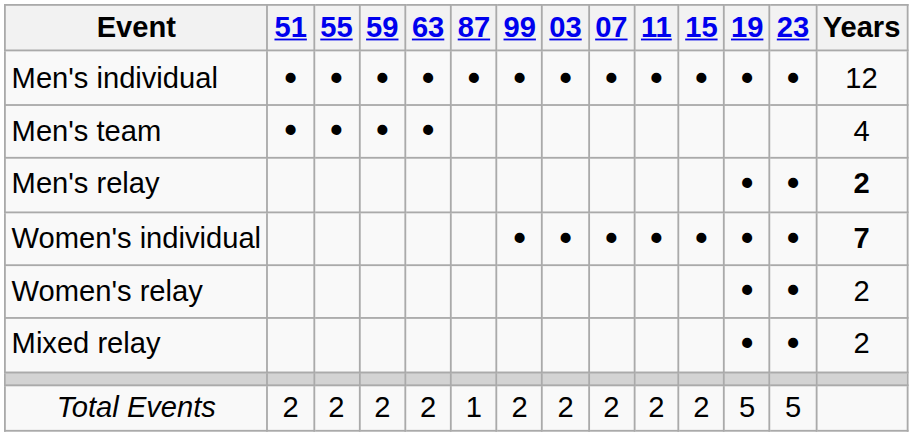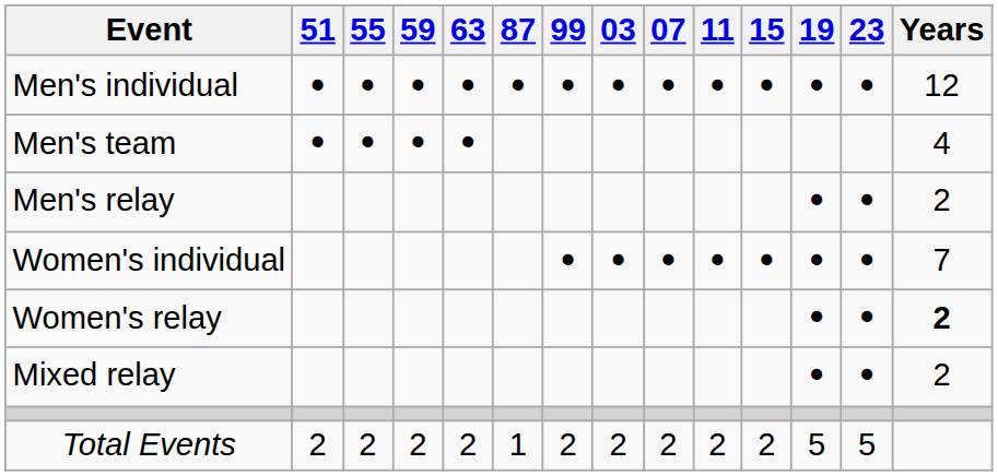Men's relay | Years: bold -> normal
Women's individual | Years: bold -> normal
Women's relay | Years: normal -> bold
